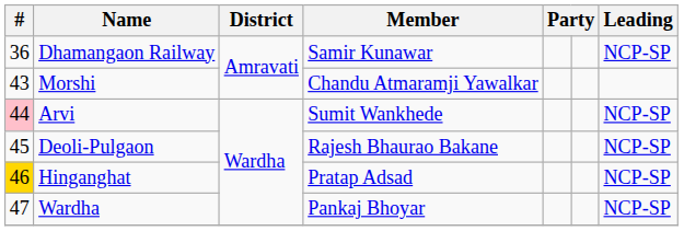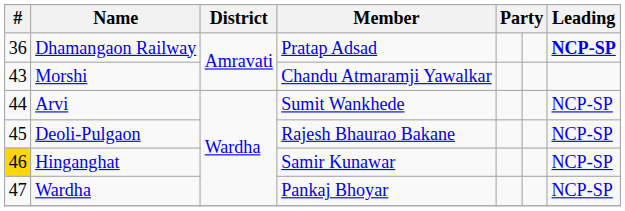Dhamangaon Railway | Member: Samir Kunawar -> Pratap Adsad
Dhamangaon Railway | column 7: normal -> bold
Arvi | #: pink background -> no background
Hinganghat | Member: Pratap Adsad -> Samir Kunawar
